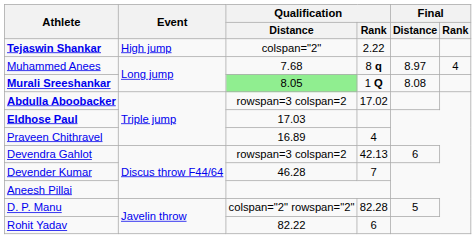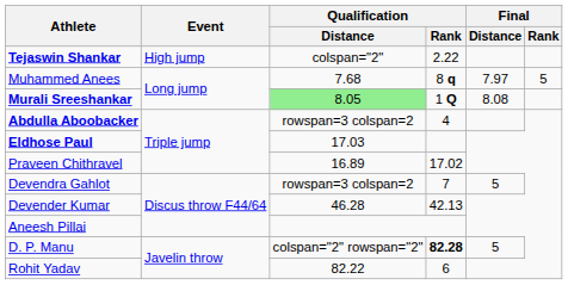Muhammed Anees | Final / Distance: 8.97 -> 7.97
Muhammed Anees | Final / Rank: 4 -> 5
Abdulla Aboobacker | Qualification / Rank: 17.02 -> 4
Praveen Chithravel | Qualification / Rank: 4 -> 17.02
Devendra Gahlot | Qualification / Rank: 42.13 -> 7
Devendra Gahlot | Final / Distance: 6 -> 5
Devender Kumar | Qualification / Rank: 7 -> 42.13
D. P. Manu | Qualification / Rank: normal -> bold
